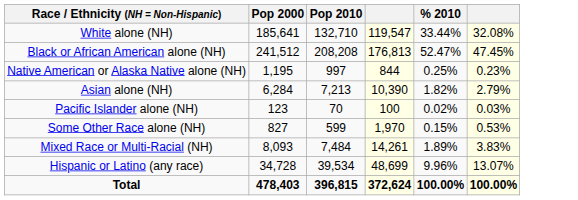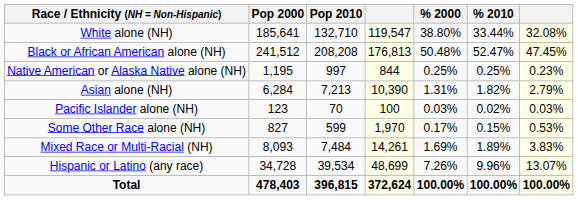+ column: % 2000 | 38.80% | 50.48% | 0.25% | 1.31% | 0.03% | 0.17% | 1.69% | 7.26% | 100.00%
